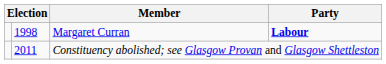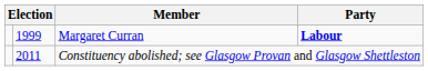Margaret Curran | column 2: 1998 -> 1999
